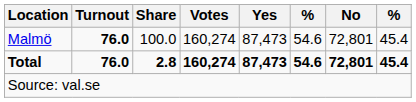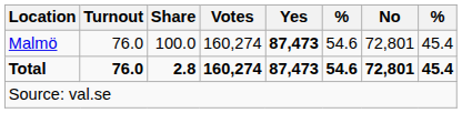Malmö | Turnout: bold -> normal
Malmö | Yes: normal -> bold
